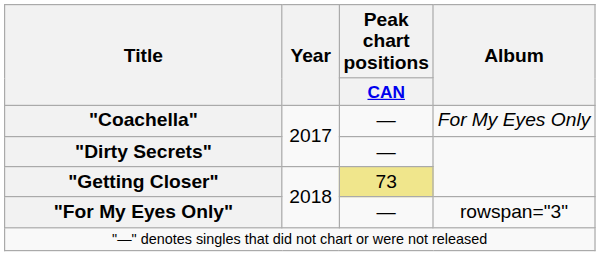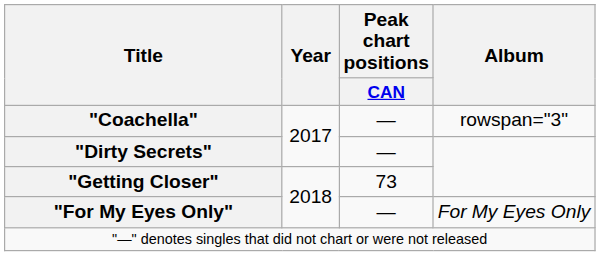"Coachella" | Album: For My Eyes Only -> rowspan="3"
"Getting Closer" | Peak chart positions / CAN: khaki background -> no background
"For My Eyes Only" | Album: rowspan="3" -> For My Eyes Only
